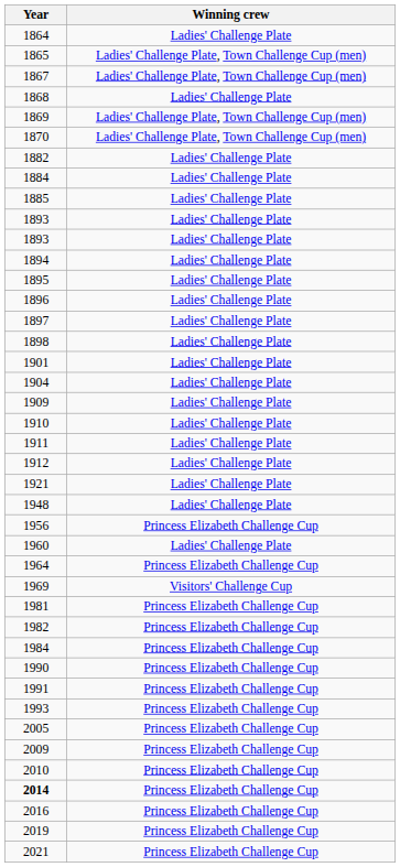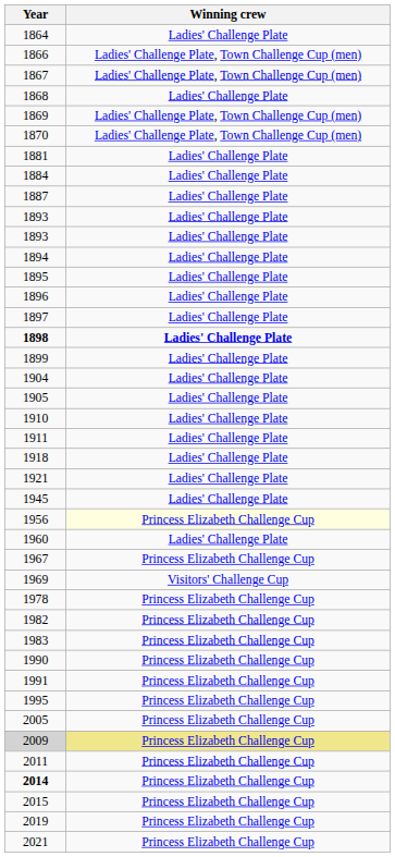row 3 | Year: 1865 -> 1866
row 8 | Year: 1882 -> 1881
row 10 | Year: 1885 -> 1887
row 17 | Year: normal -> bold
row 17 | Winning crew: normal -> bold
row 18 | Year: 1901 -> 1899
row 20 | Year: 1909 -> 1905
row 23 | Year: 1912 -> 1918
row 25 | Year: 1948 -> 1945
row 26 | Winning crew: no background -> lightyellow background
row 28 | Year: 1964 -> 1967
row 30 | Year: 1981 -> 1978
row 32 | Year: 1984 -> 1983
row 35 | Year: 1993 -> 1995
row 37 | Year: no background -> lightgrey background
row 37 | Winning crew: no background -> khaki background
row 38 | Year: 2010 -> 2011
row 40 | Year: 2016 -> 2015
